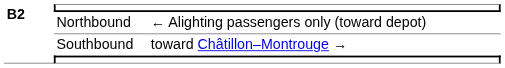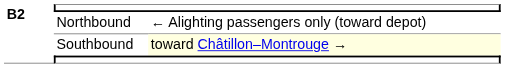Southbound | column 3: no background -> lightyellow background
